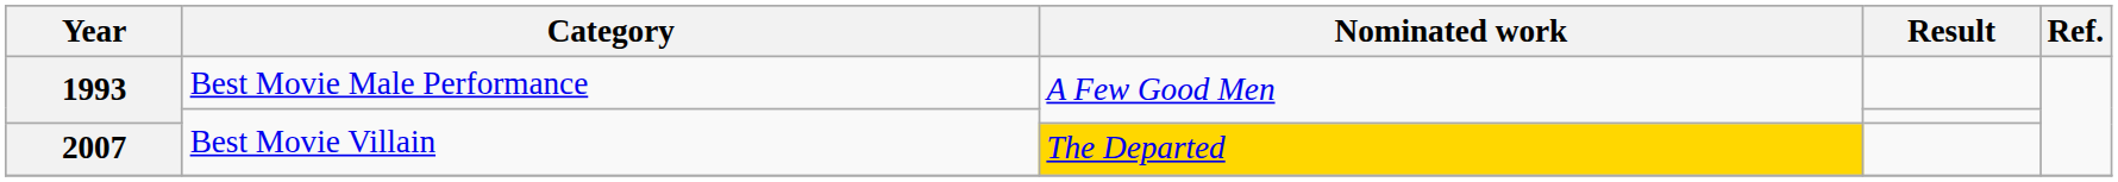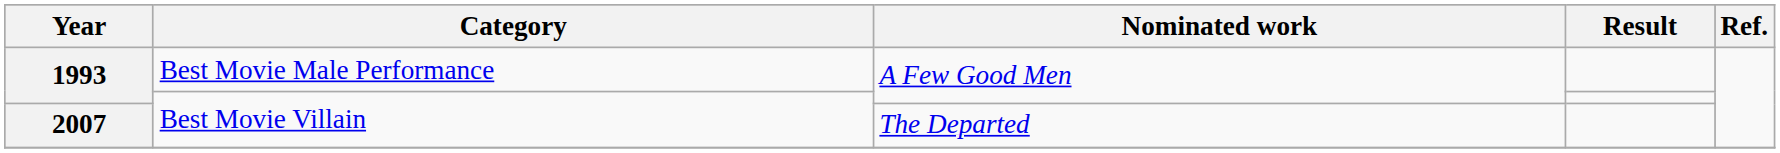2007 | Nominated work: gold background -> no background
